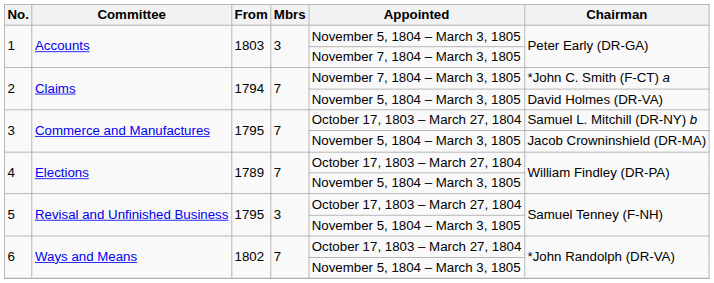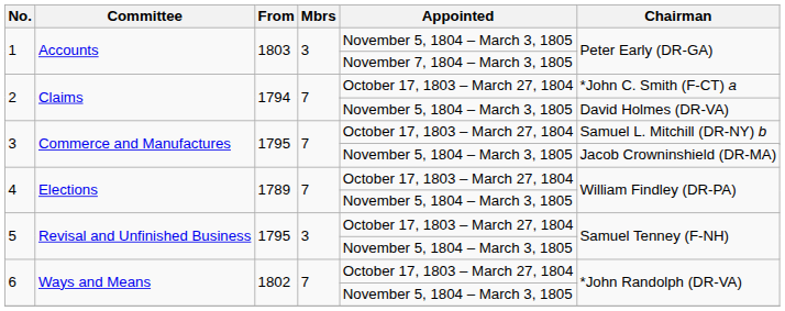row 4 | Appointed: November 7, 1804 – March 3, 1805 -> October 17, 1803 – March 27, 1804
